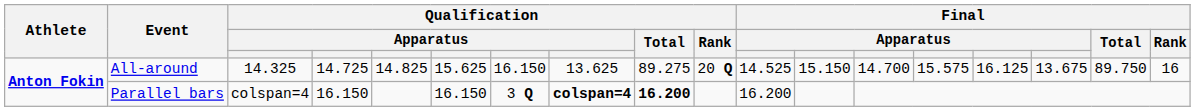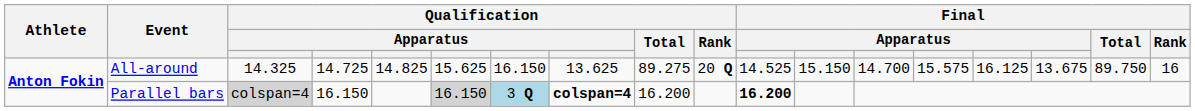Parallel bars | column 3: no background -> lightgrey background
Parallel bars | column 6: no background -> lightgrey background
Parallel bars | column 7: no background -> lightblue background
Parallel bars | Qualification / Total: bold -> normal
Parallel bars | column 11: normal -> bold
